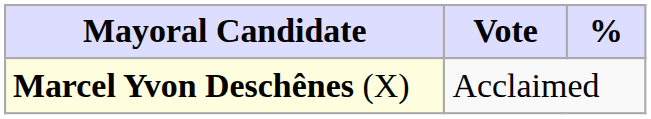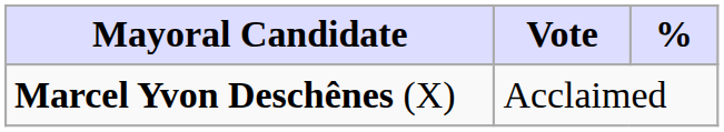Marcel Yvon Deschênes (X) | Mayoral Candidate: lightyellow background -> no background
